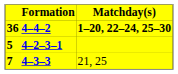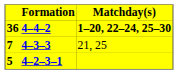rows swapped: 7 <-> 5
